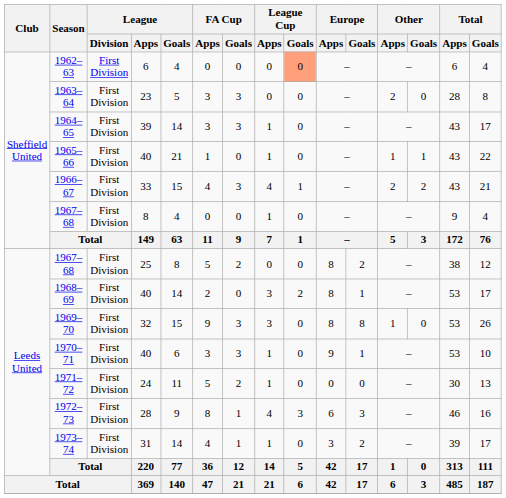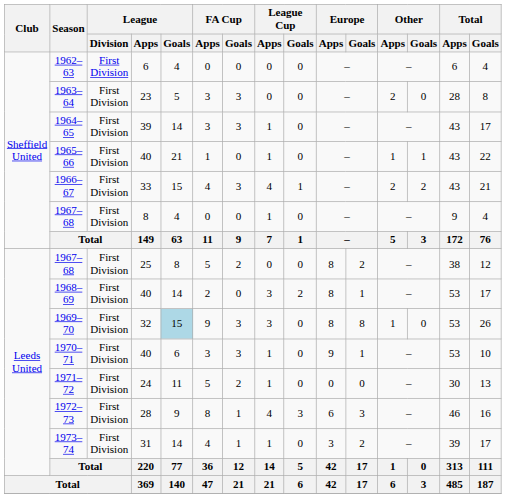1962–63 | League Cup / Goals: lightsalmon background -> no background
1969–70 | League / Goals: no background -> lightblue background
